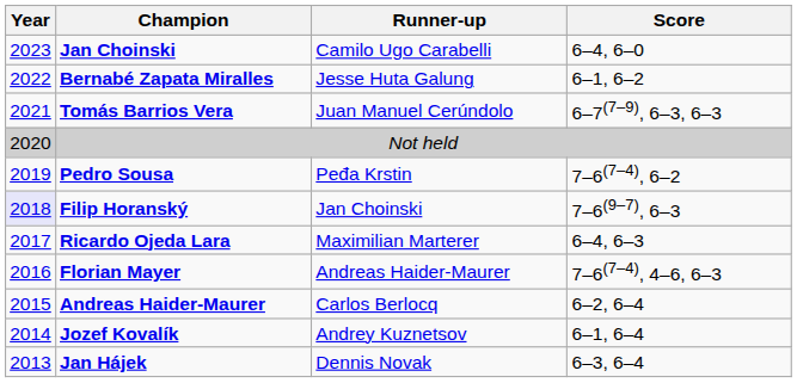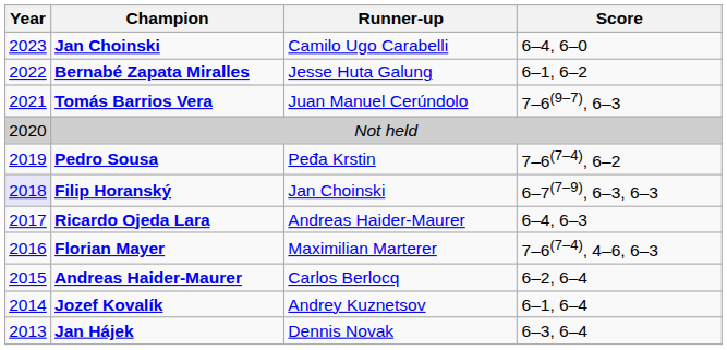Tomás Barrios Vera | Score: 6–7(7–9), 6–3, 6–3 -> 7–6(9–7), 6–3
Filip Horanský | Score: 7–6(9–7), 6–3 -> 6–7(7–9), 6–3, 6–3
Ricardo Ojeda Lara | Runner-up: Maximilian Marterer -> Andreas Haider-Maurer
Florian Mayer | Runner-up: Andreas Haider-Maurer -> Maximilian Marterer
